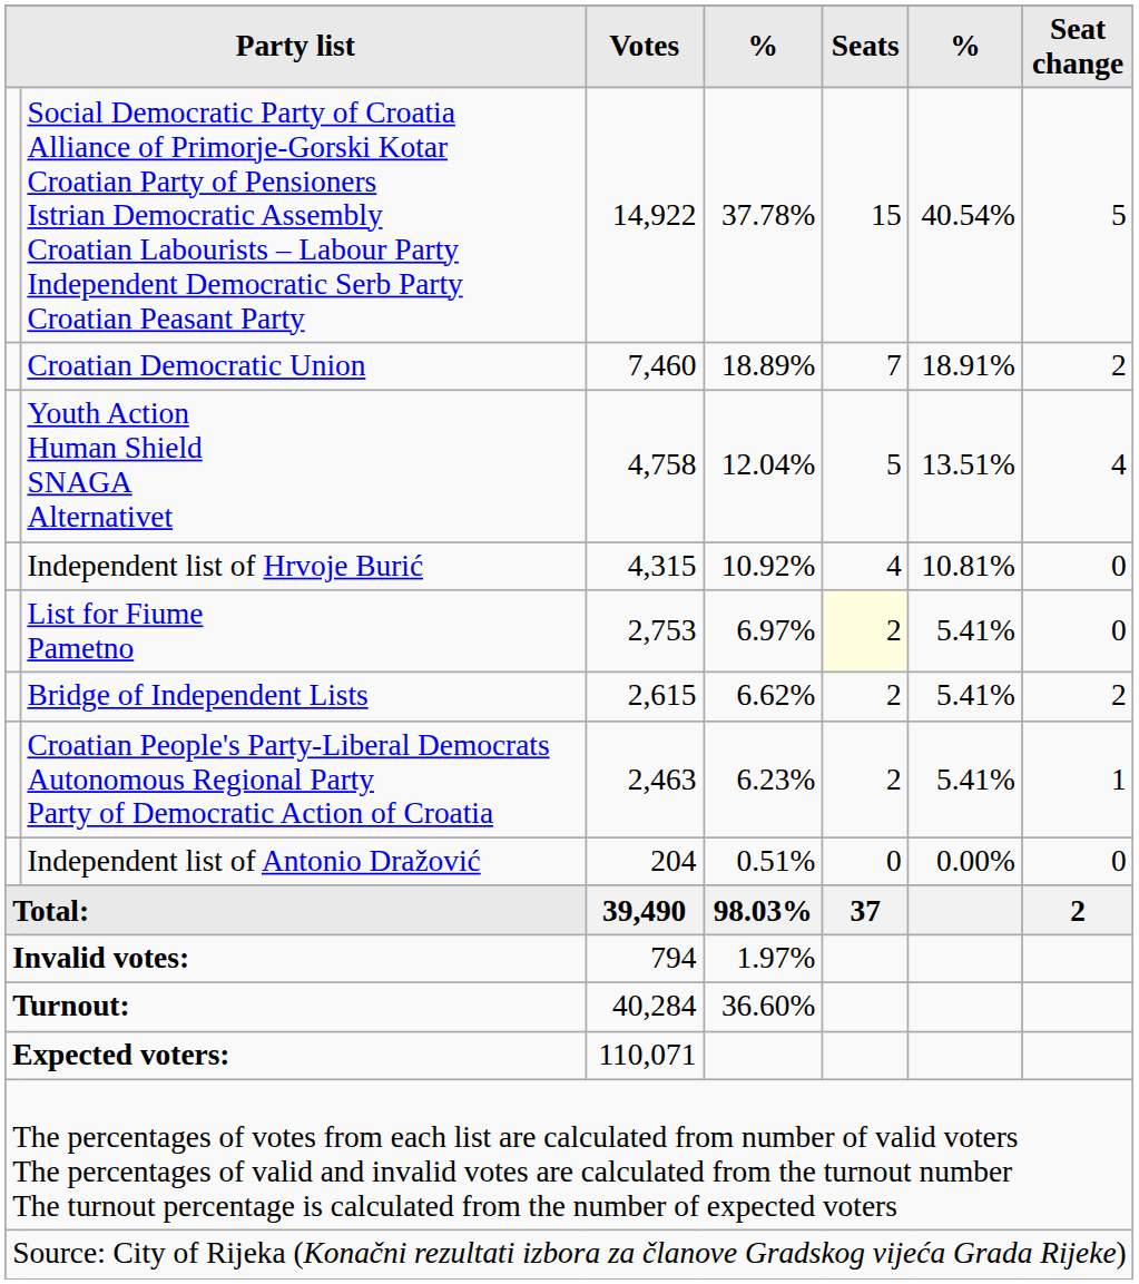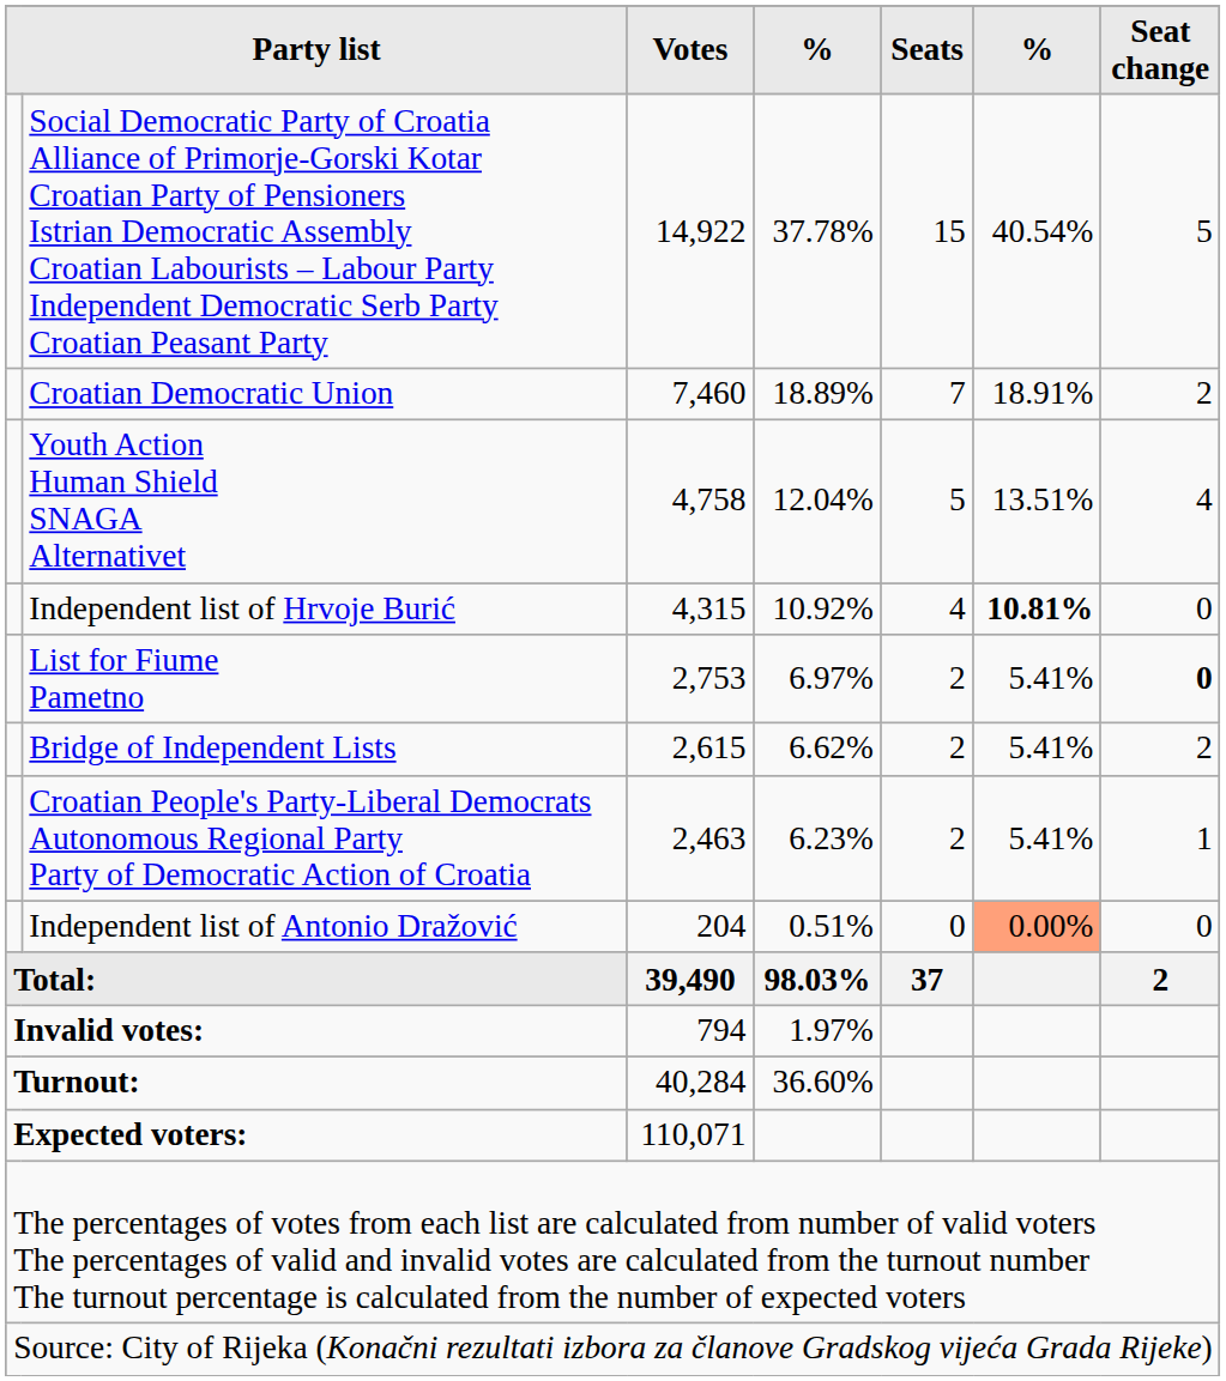Independent list of Hrvoje Burić | column 6: normal -> bold
List for Fiume Pametno | Seats: lightyellow background -> no background
List for Fiume Pametno | Seat change: normal -> bold
Independent list of Antonio Dražović | column 6: no background -> lightsalmon background
